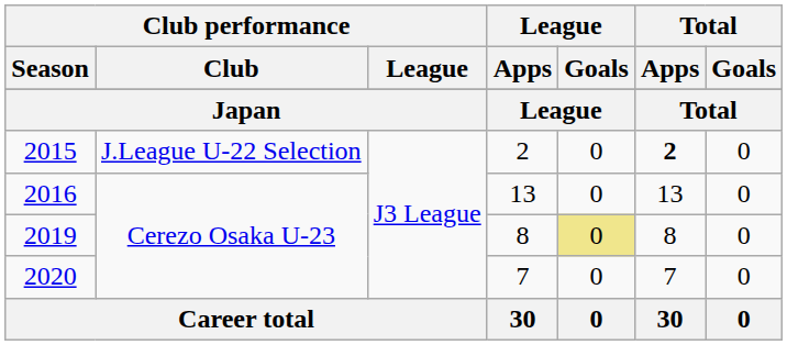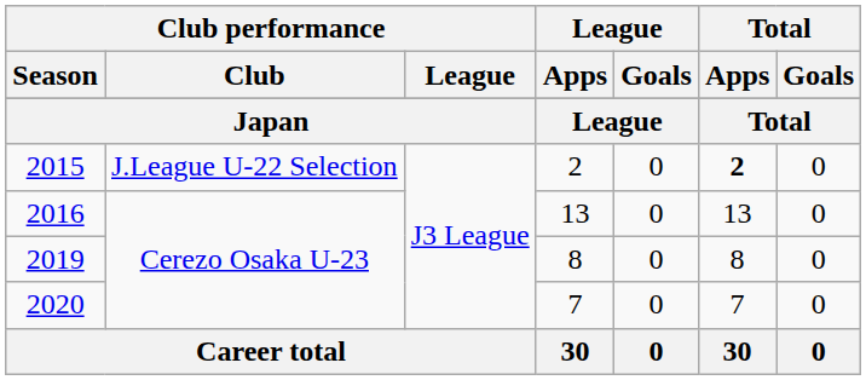2019 | League / Goals: khaki background -> no background
